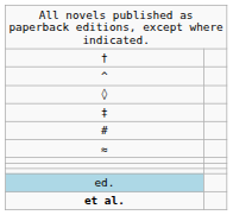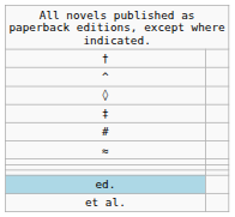row 12 | column 1: bold -> normal
